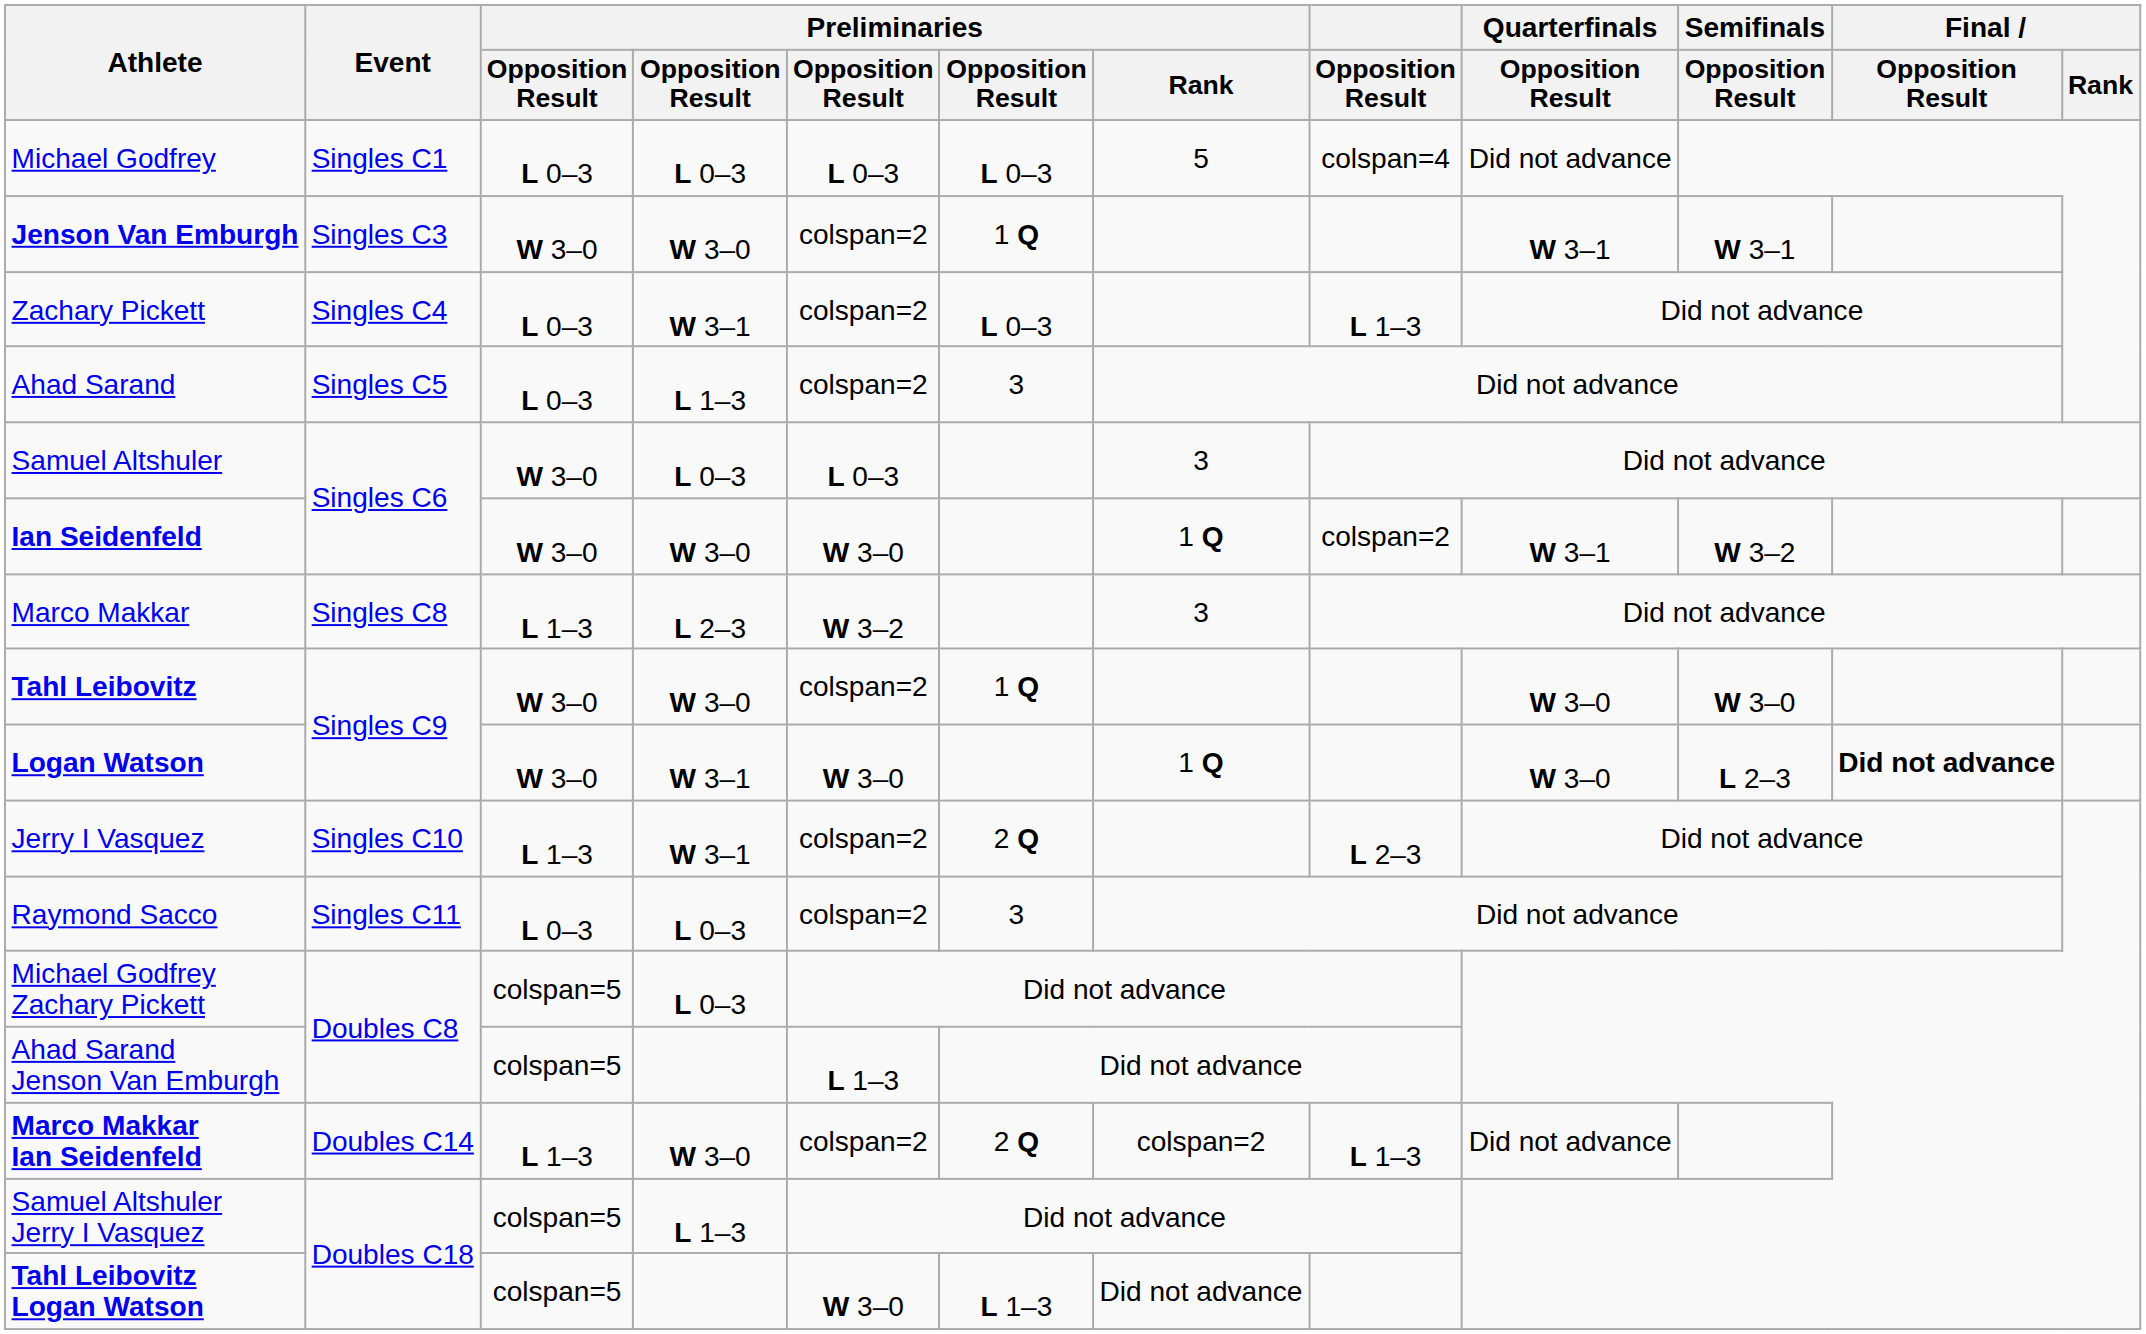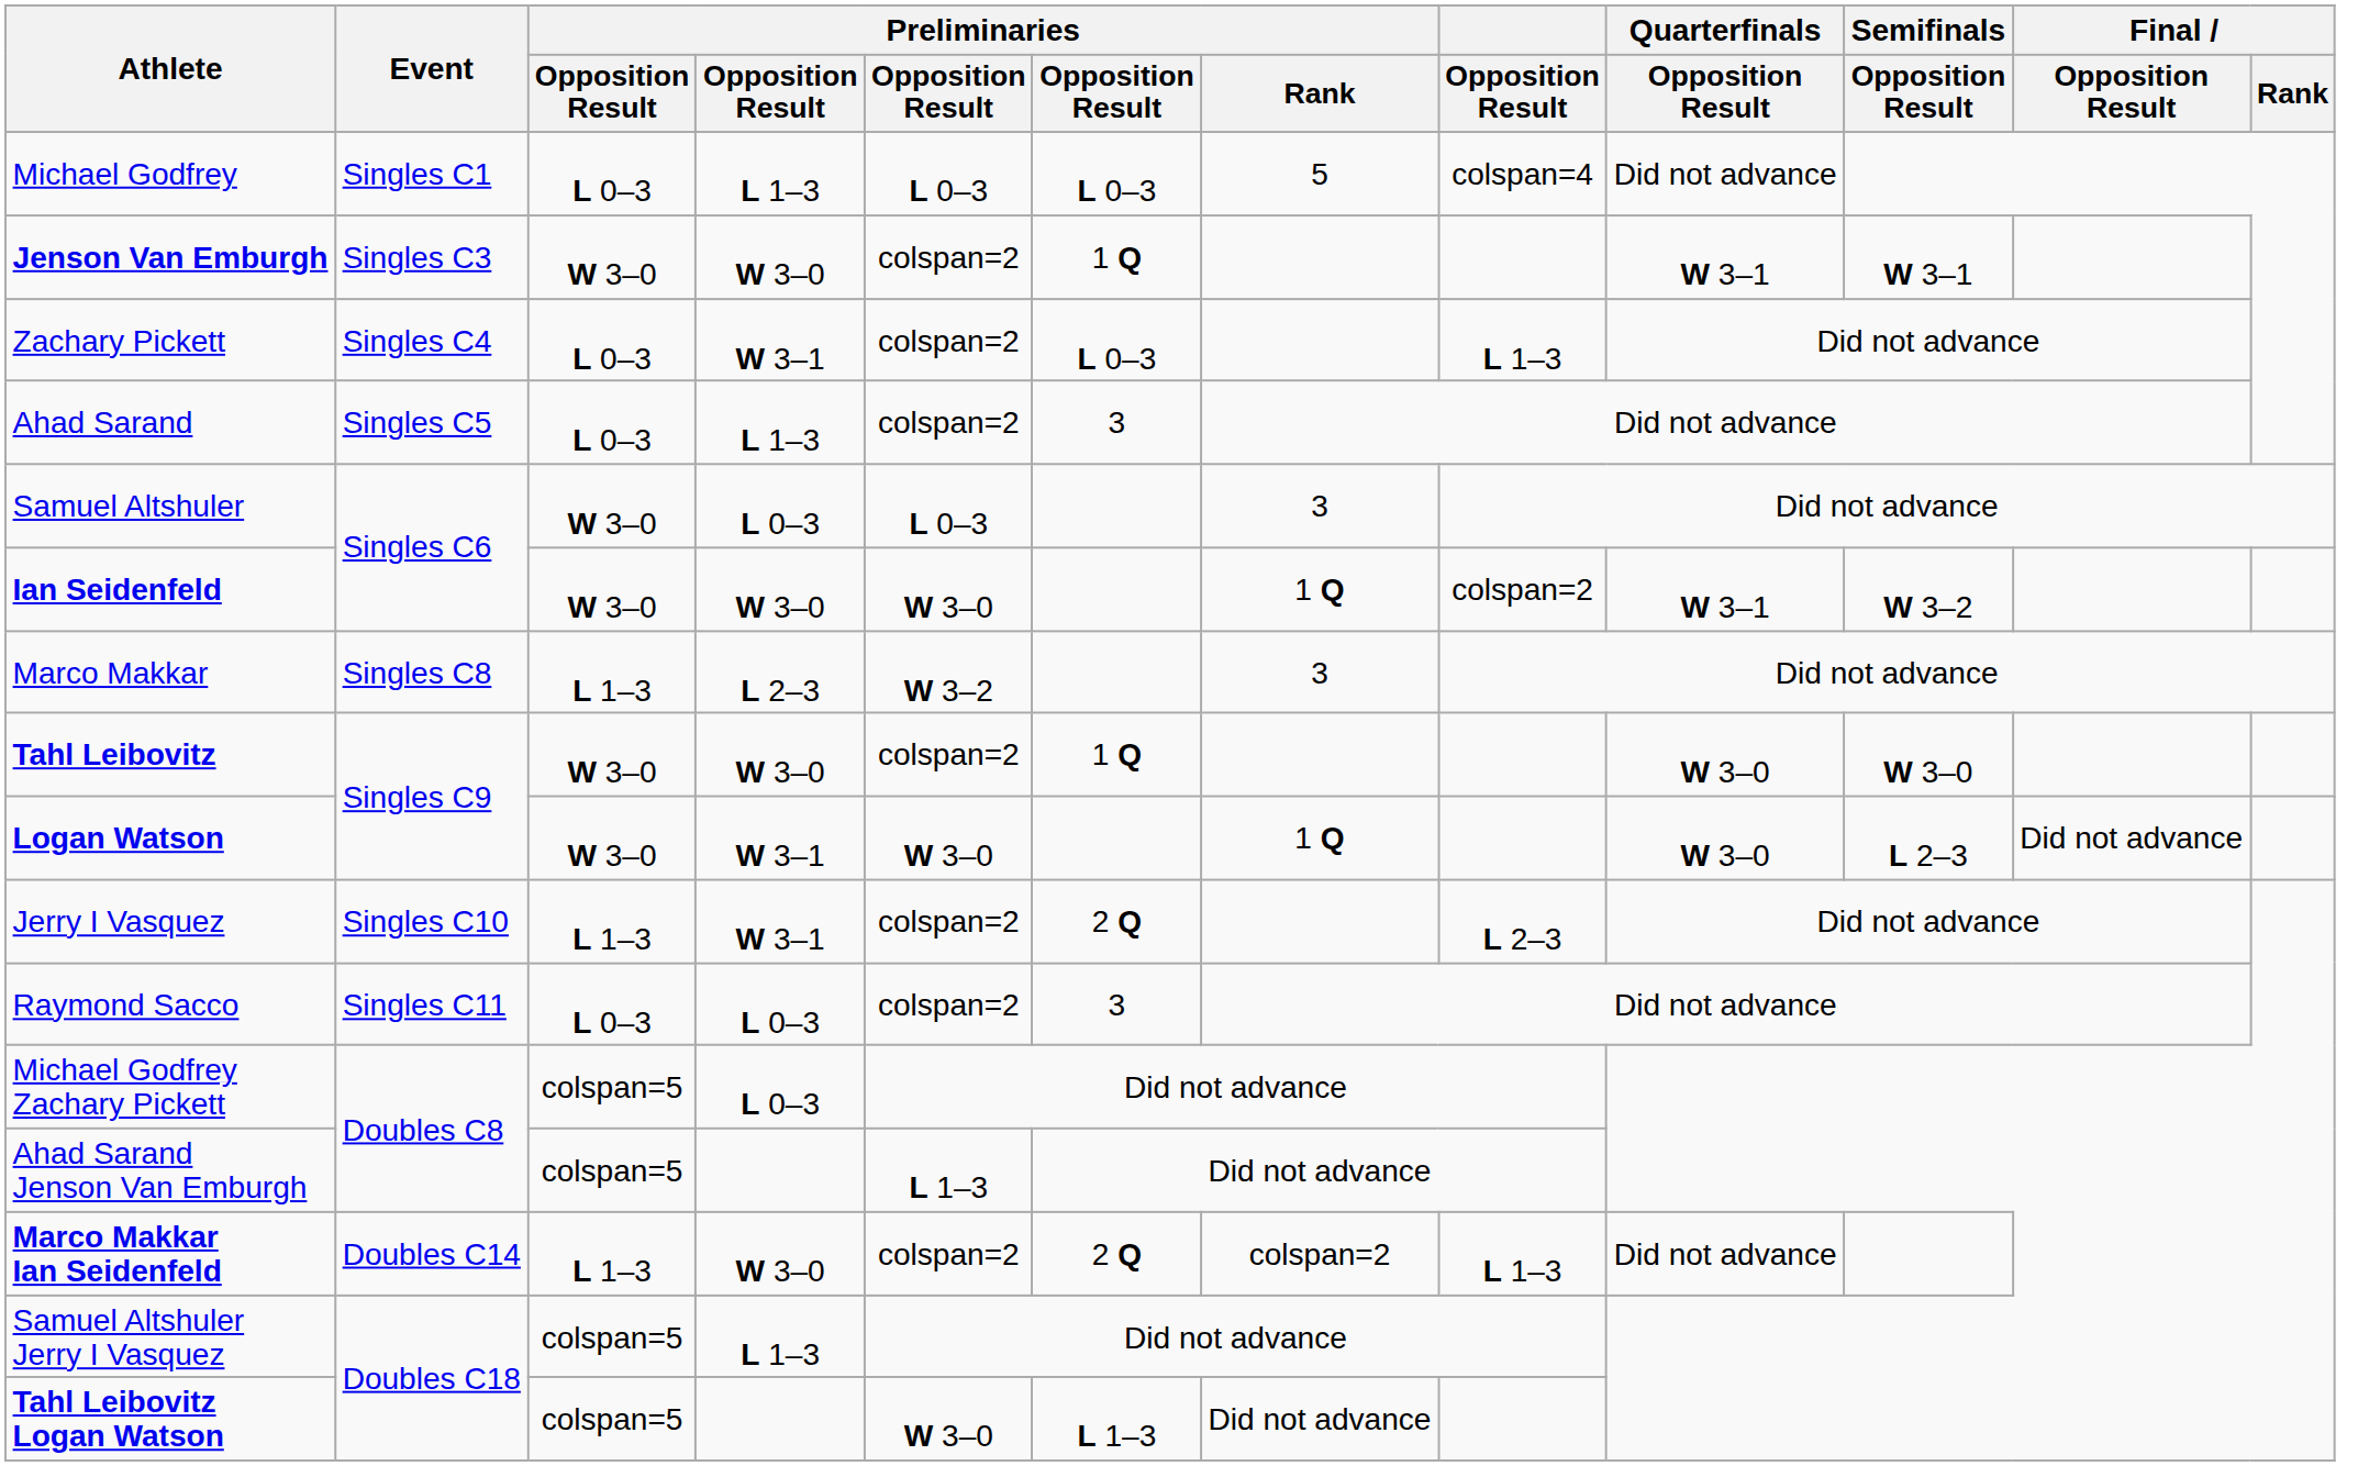Michael Godfrey | column 4: L 0–3 -> L 1–3
Logan Watson | Final / Opposition Result: bold -> normal
